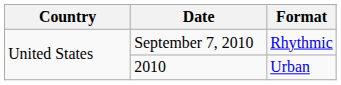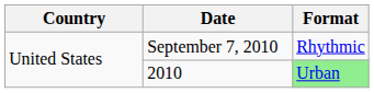2010 | Format: no background -> lightgreen background
